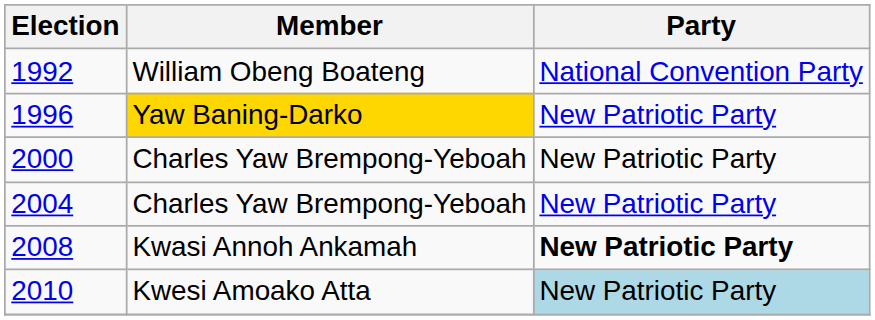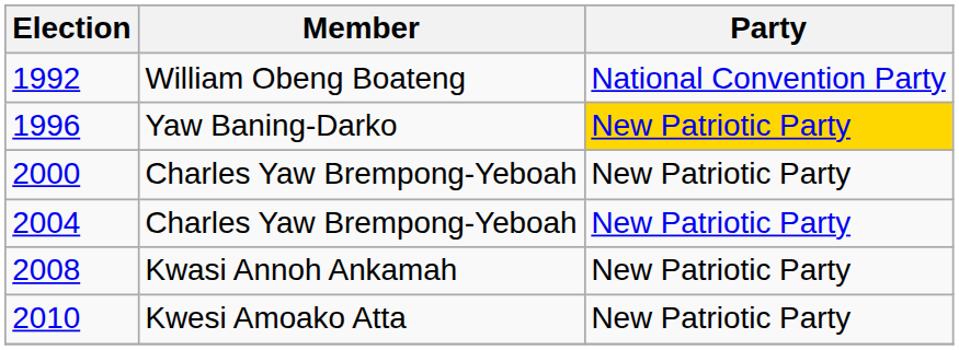1996 | Member: gold background -> no background
1996 | Party: no background -> gold background
2008 | Party: bold -> normal
2010 | Party: lightblue background -> no background
